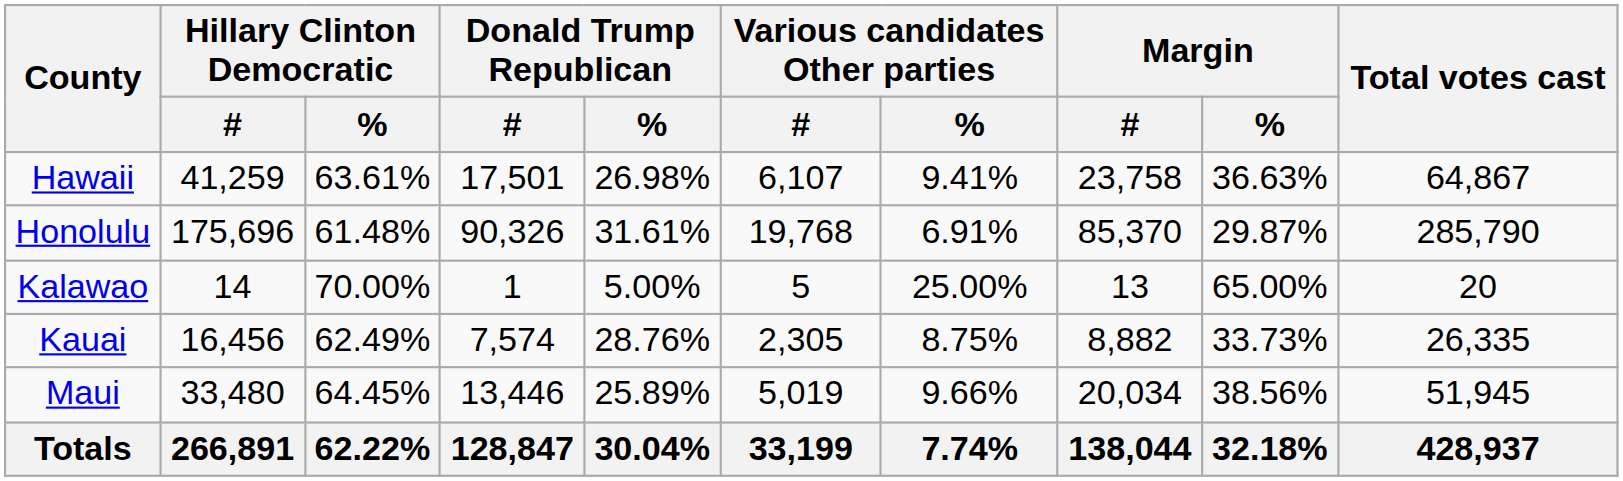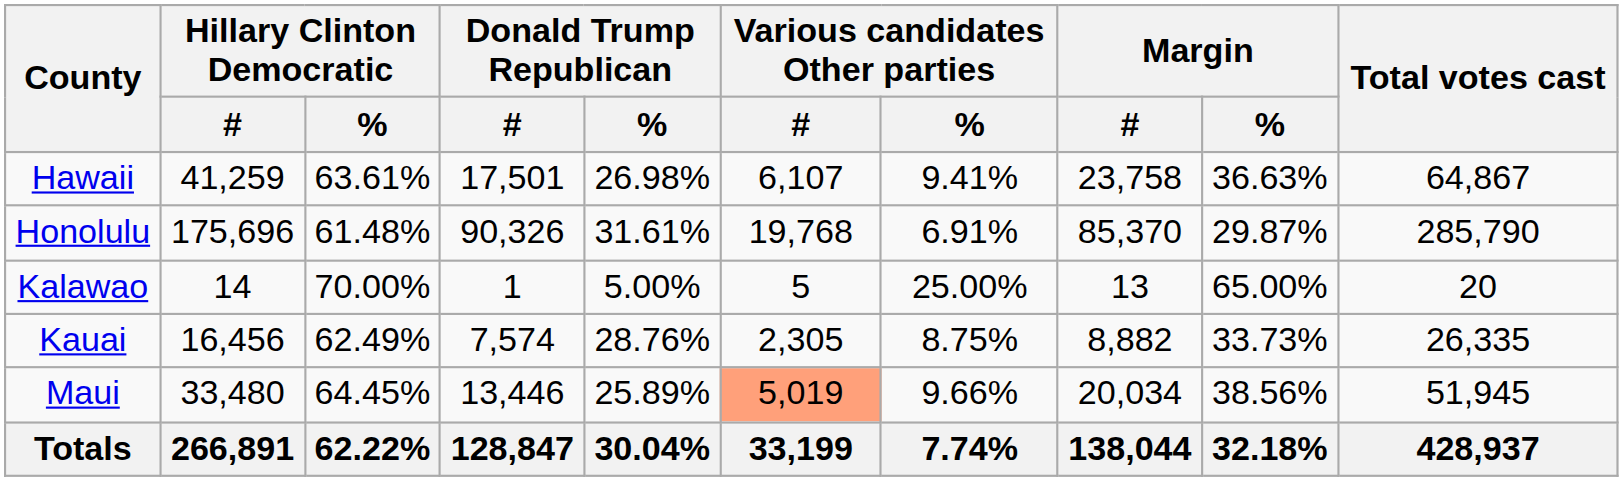Maui | Various candidates Other parties / #: no background -> lightsalmon background
